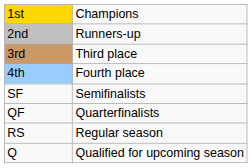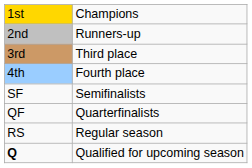Q | column 1: normal -> bold
